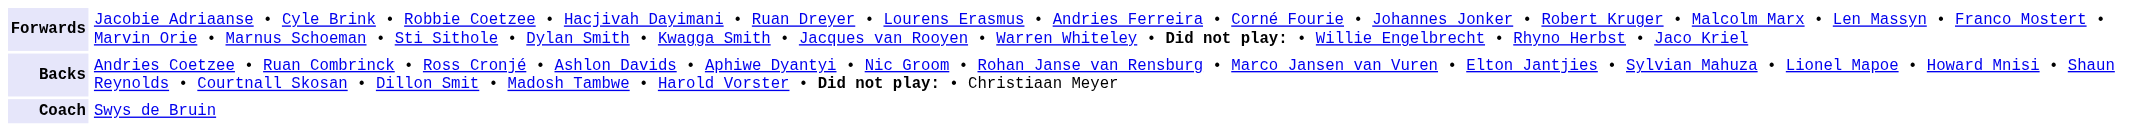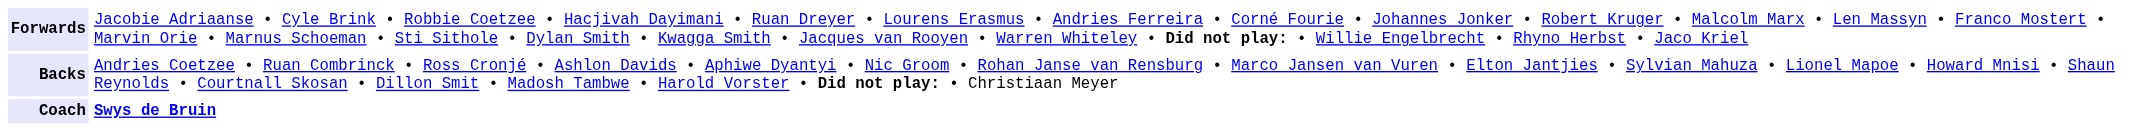Coach | column 2: normal -> bold
